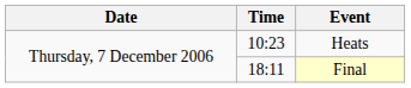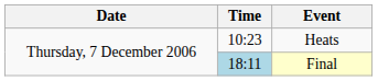Final | Time: no background -> lightblue background
